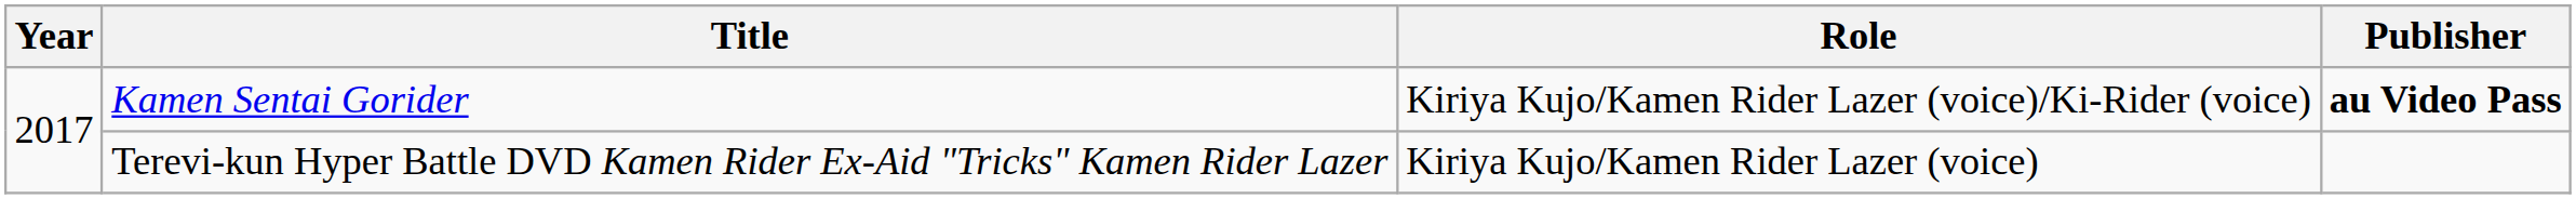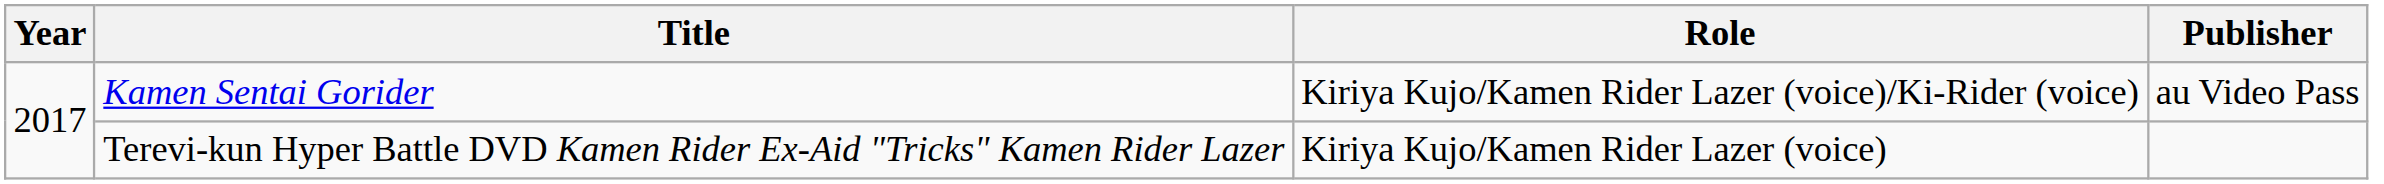Kamen Sentai Gorider | Publisher: bold -> normal
